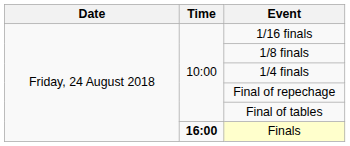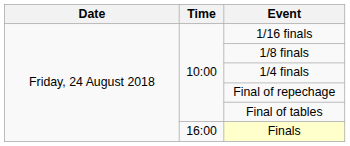Finals | Time: bold -> normal
